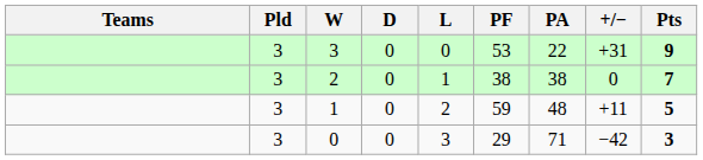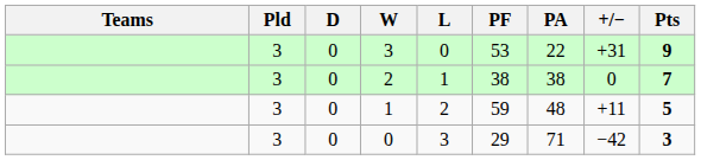columns swapped: W <-> D
